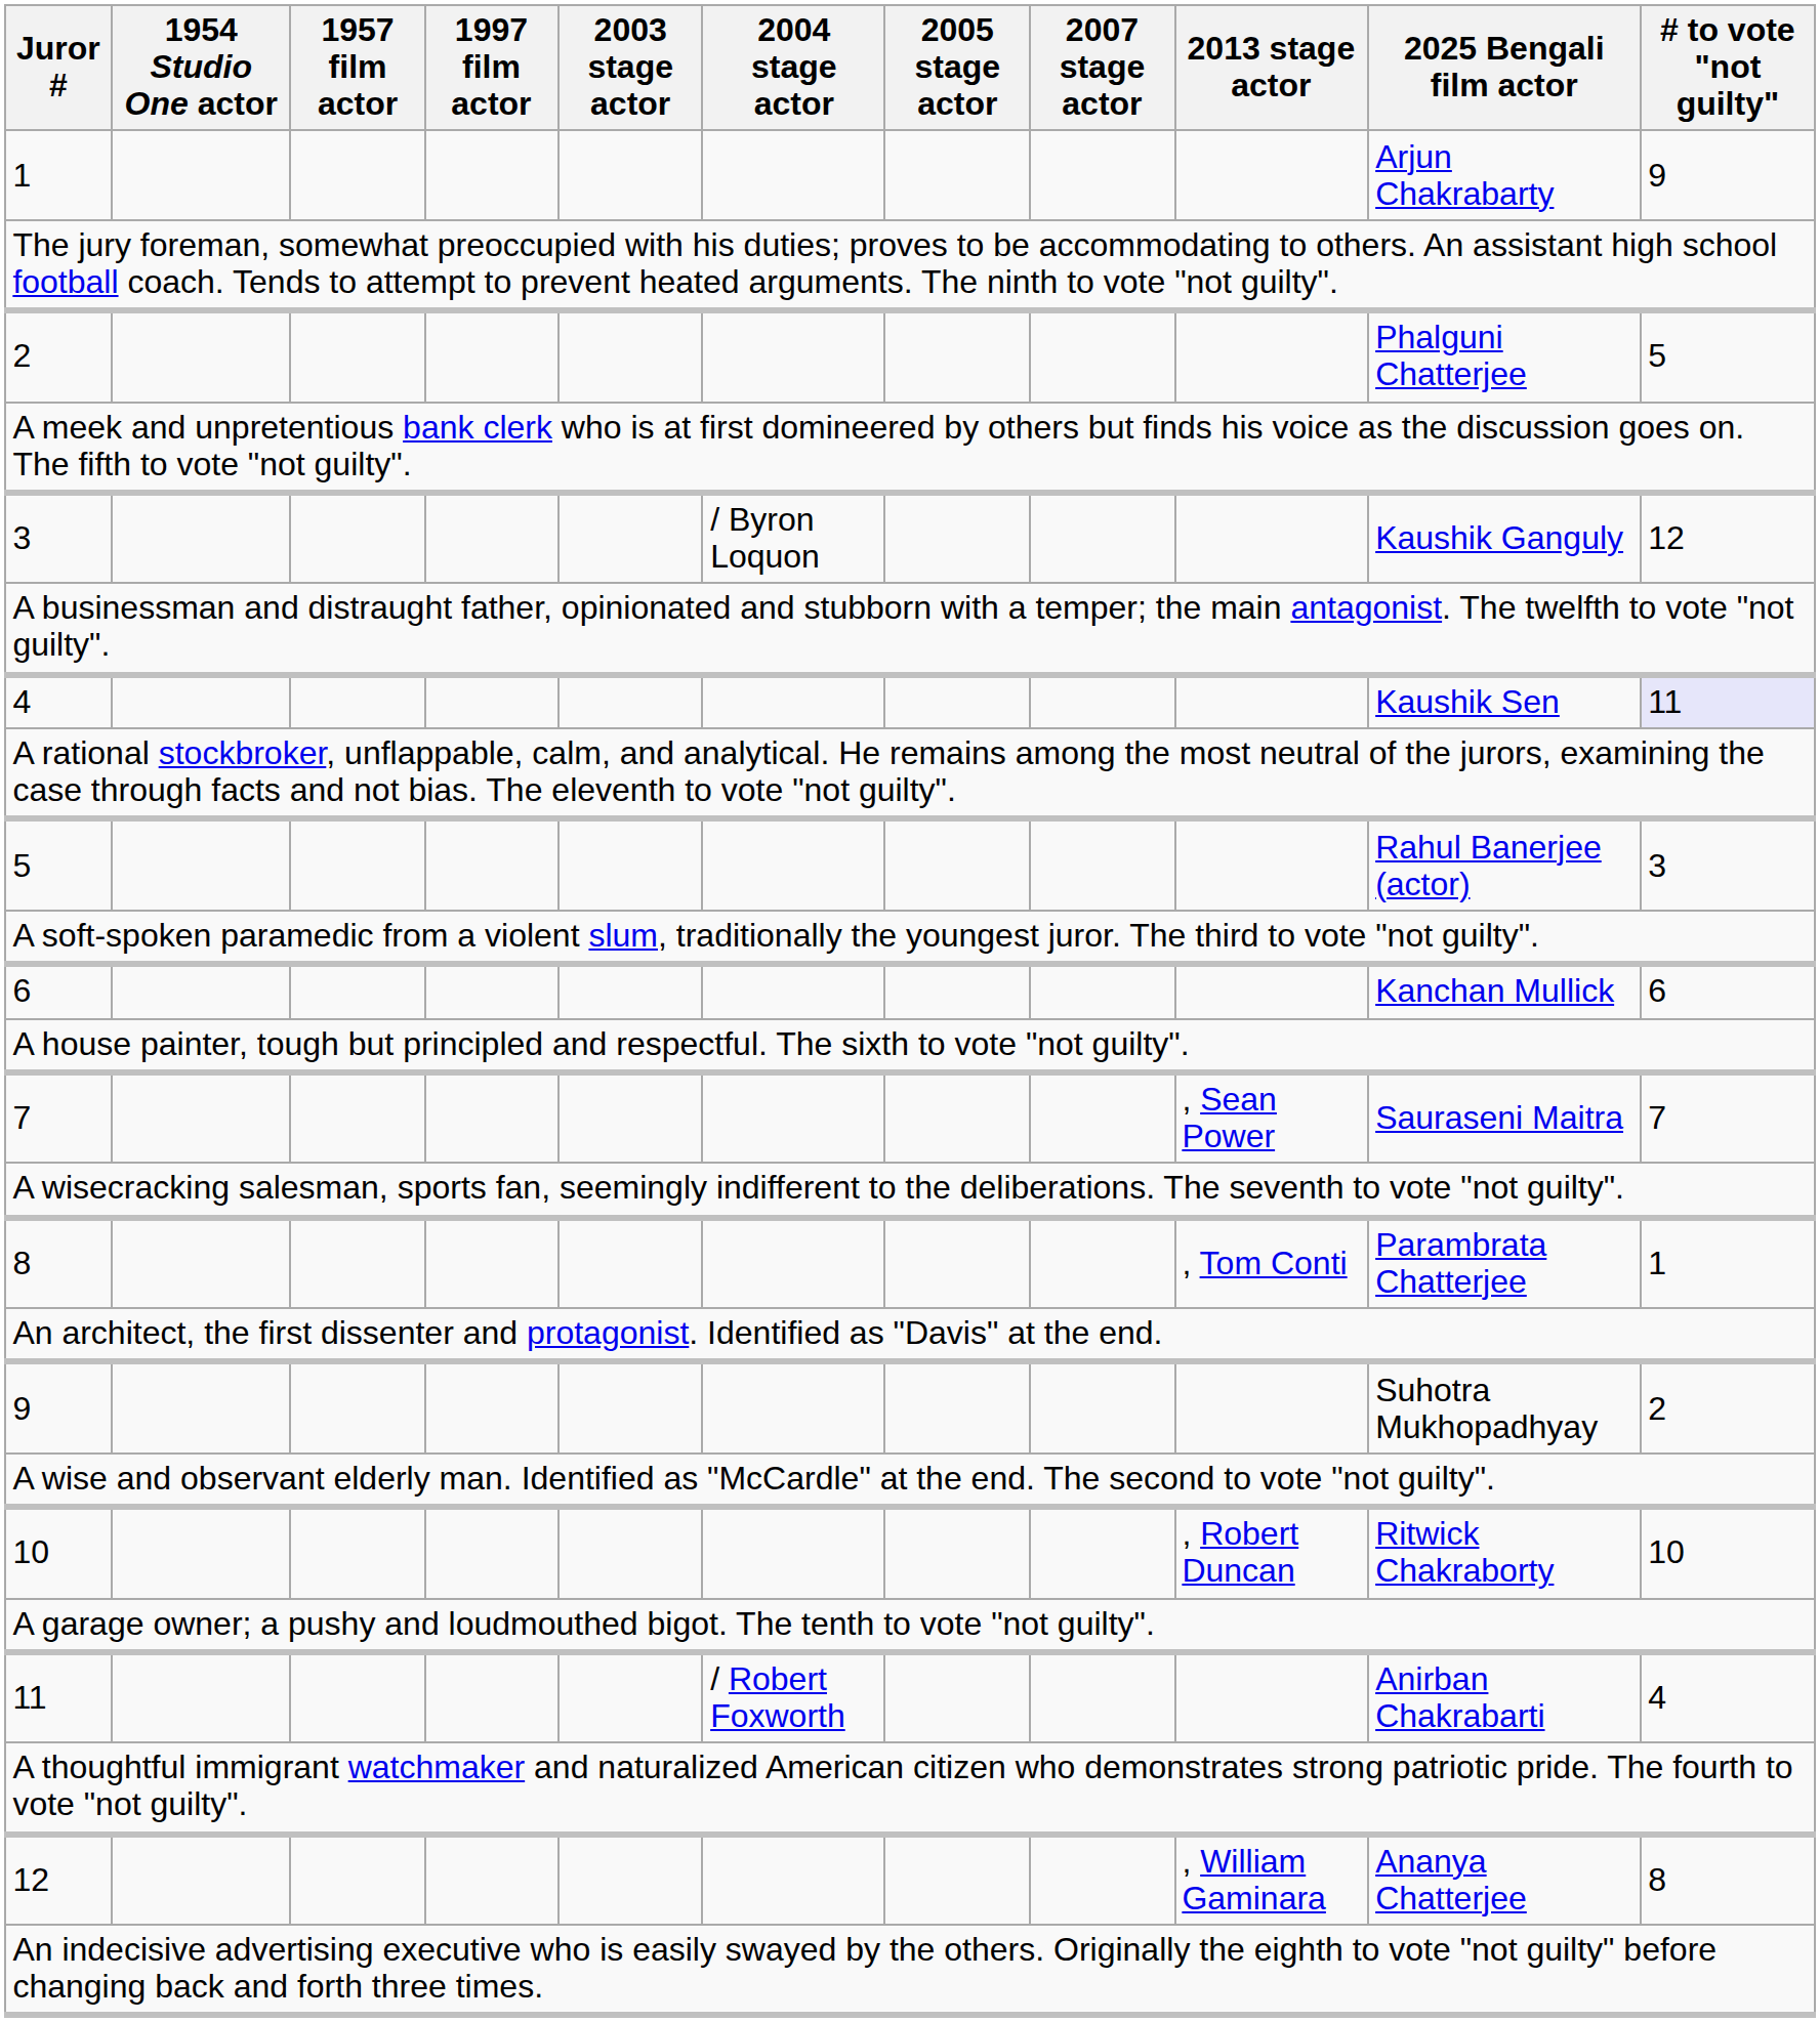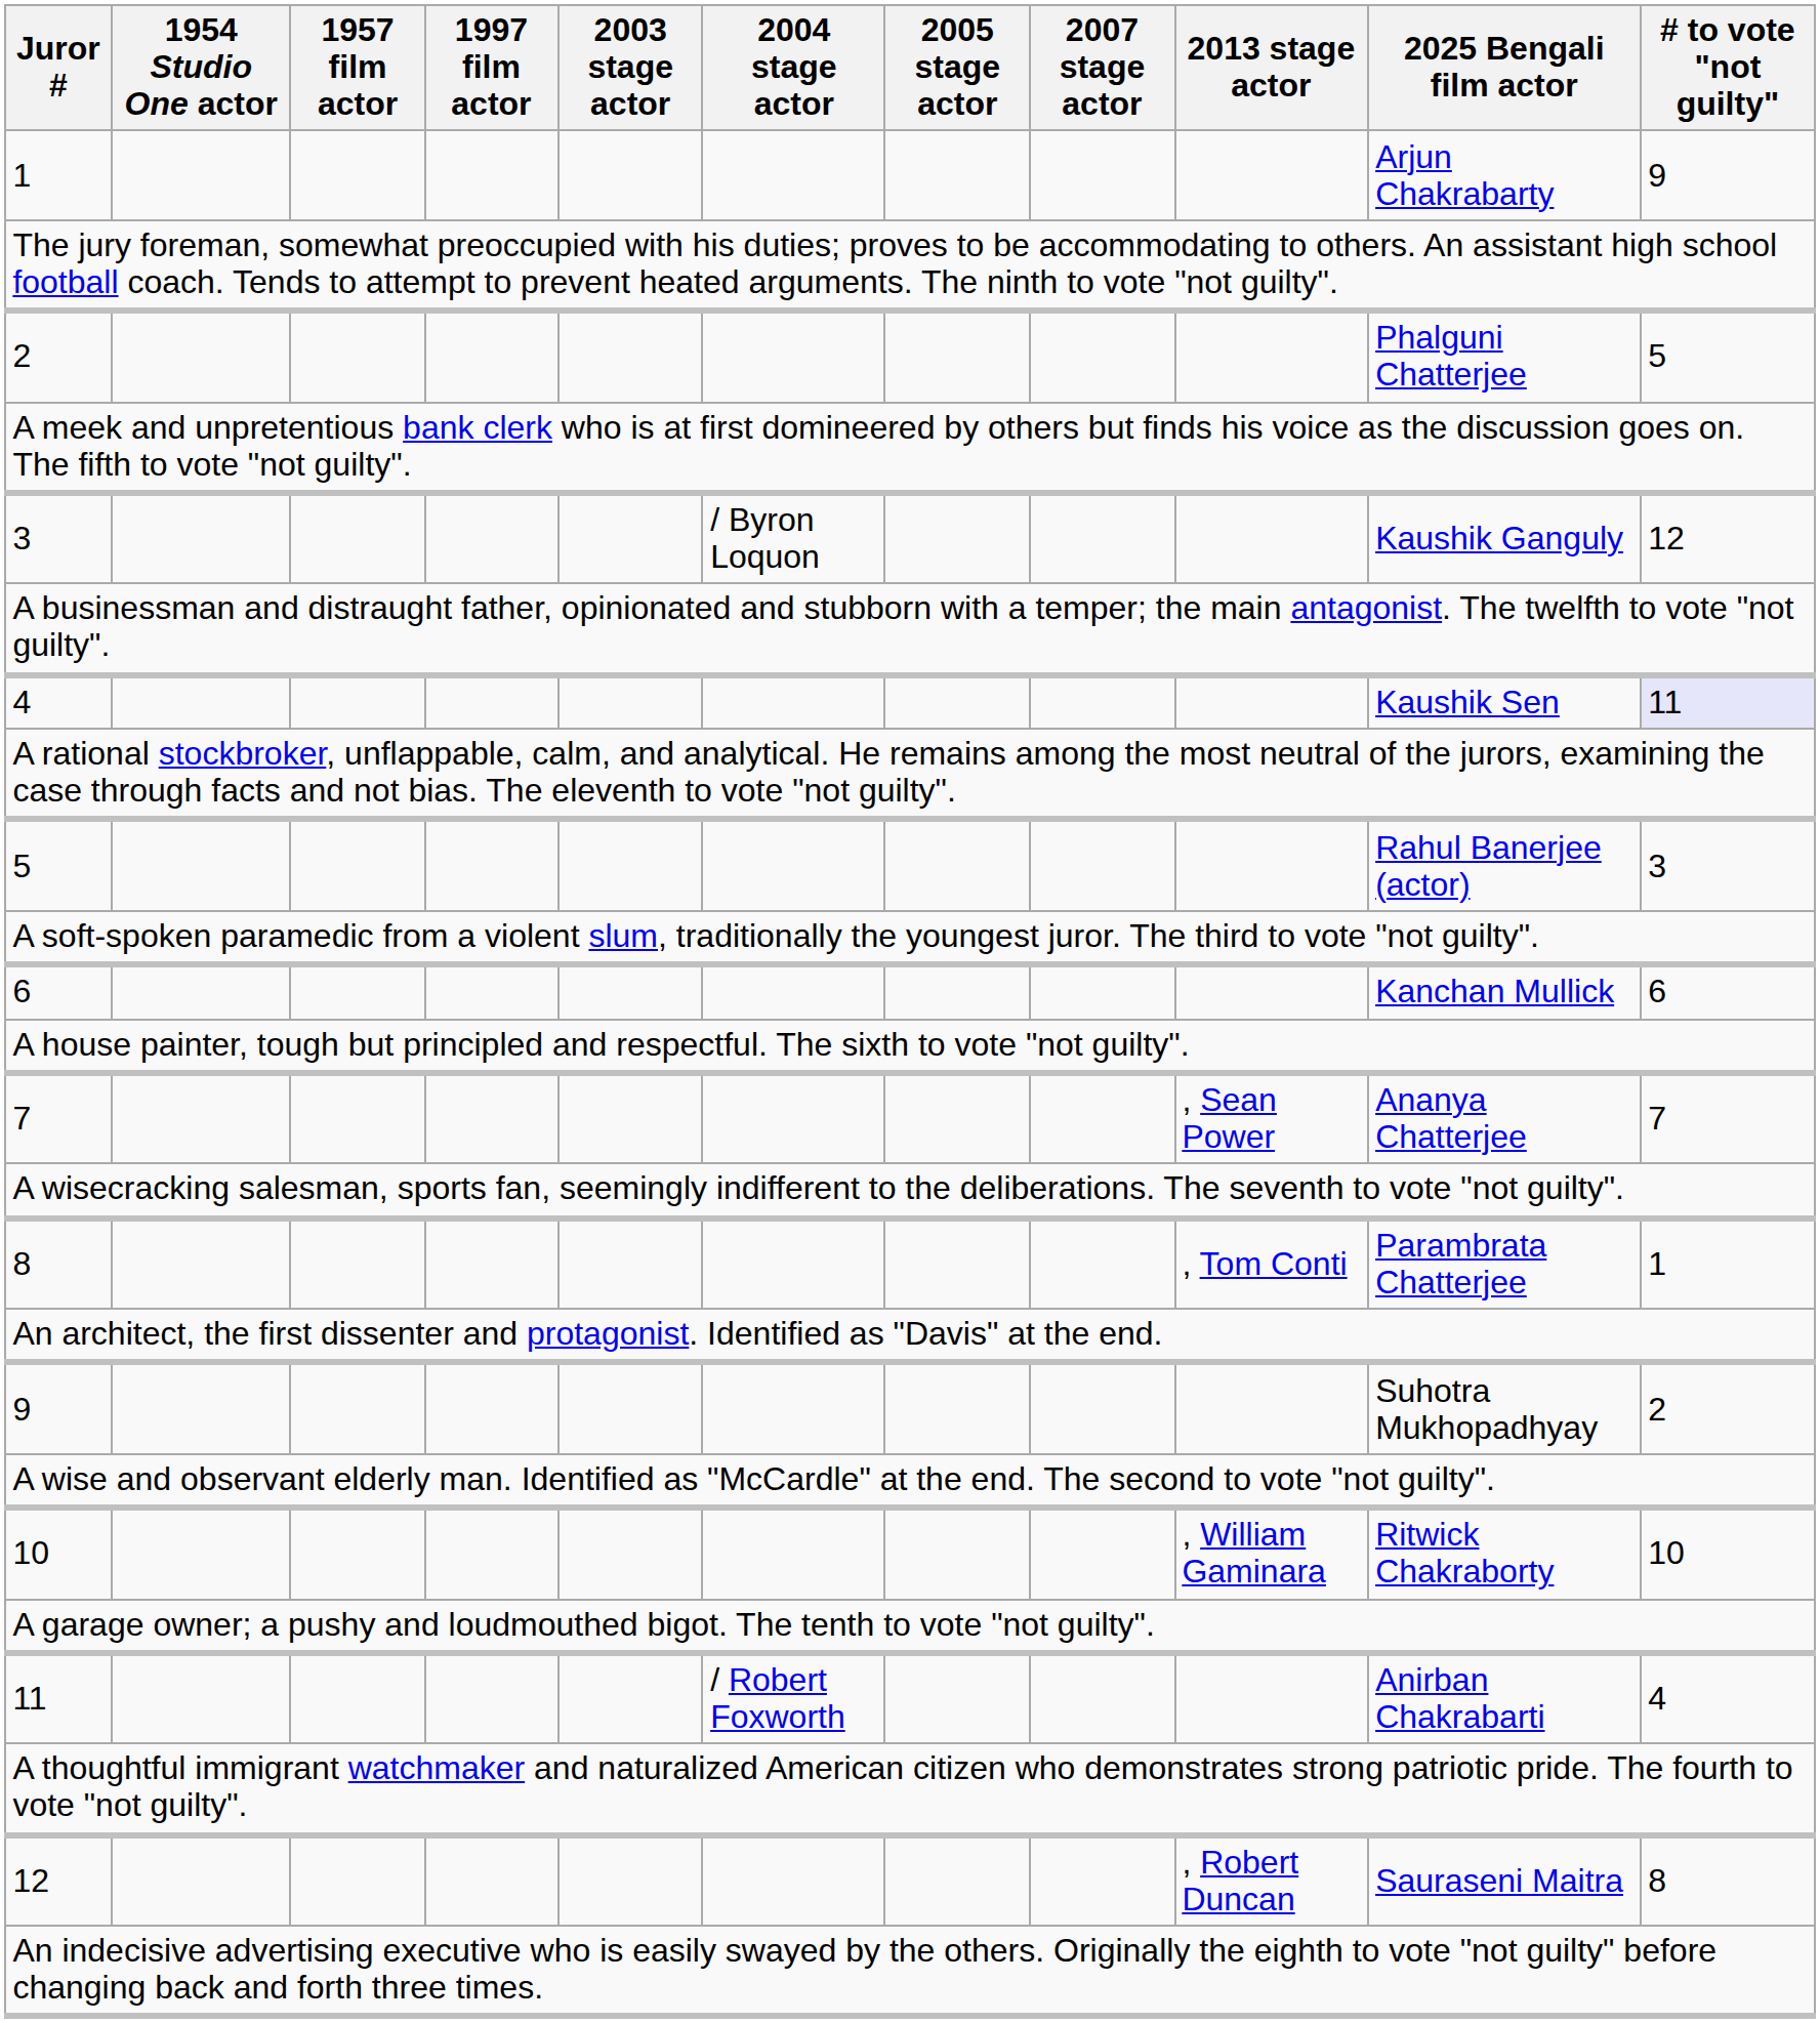row 14 | 2025 Bengali film actor: Sauraseni Maitra -> Ananya Chatterjee
row 20 | 2013 stage actor: , Robert Duncan -> , William Gaminara
row 24 | 2013 stage actor: , William Gaminara -> , Robert Duncan
row 24 | 2025 Bengali film actor: Ananya Chatterjee -> Sauraseni Maitra
